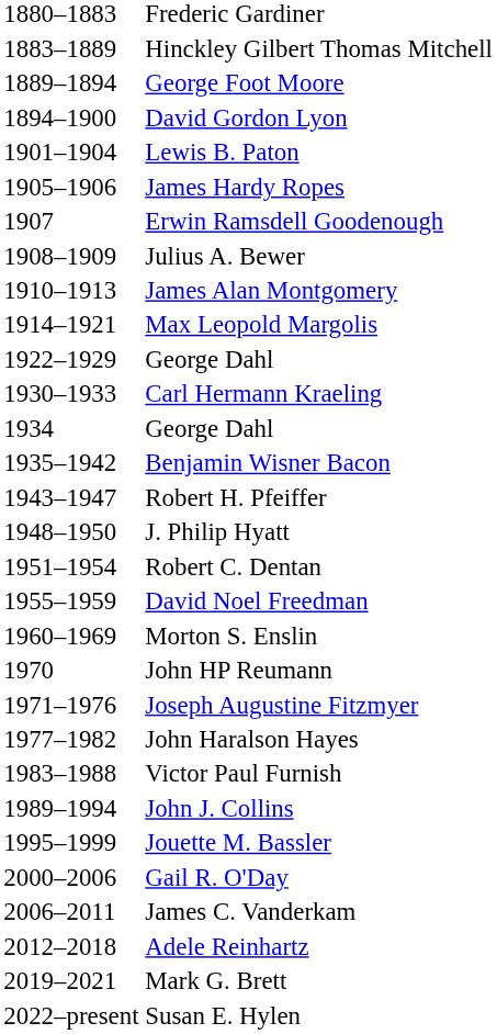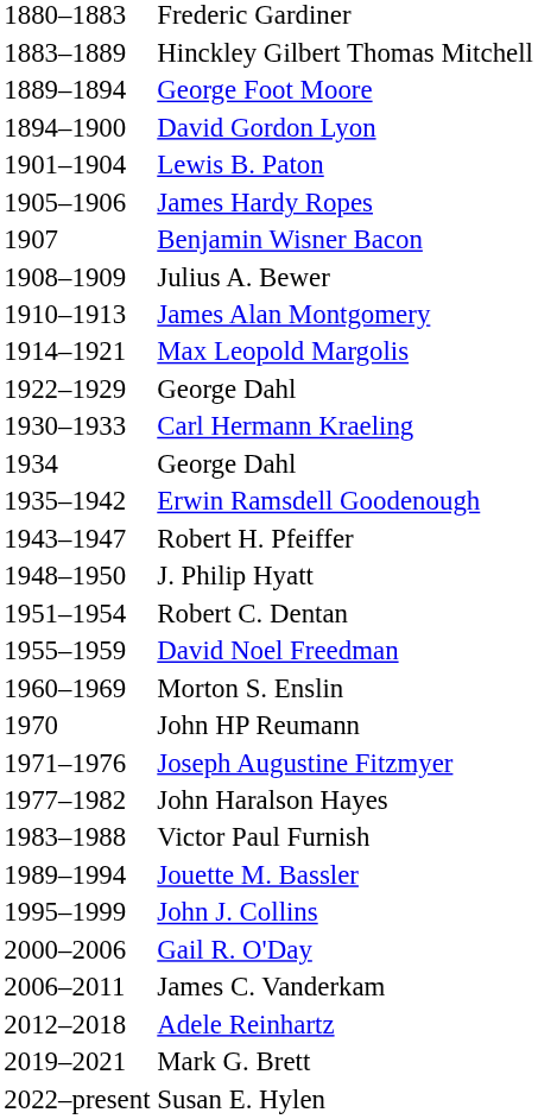row 7 | column 2: Erwin Ramsdell Goodenough -> Benjamin Wisner Bacon
row 14 | column 2: Benjamin Wisner Bacon -> Erwin Ramsdell Goodenough
row 24 | column 2: John J. Collins -> Jouette M. Bassler
row 25 | column 2: Jouette M. Bassler -> John J. Collins
